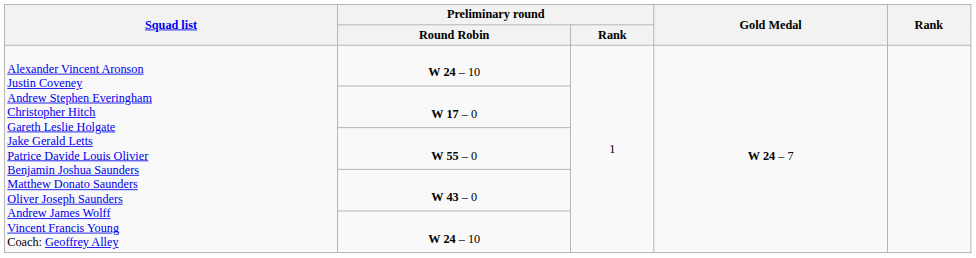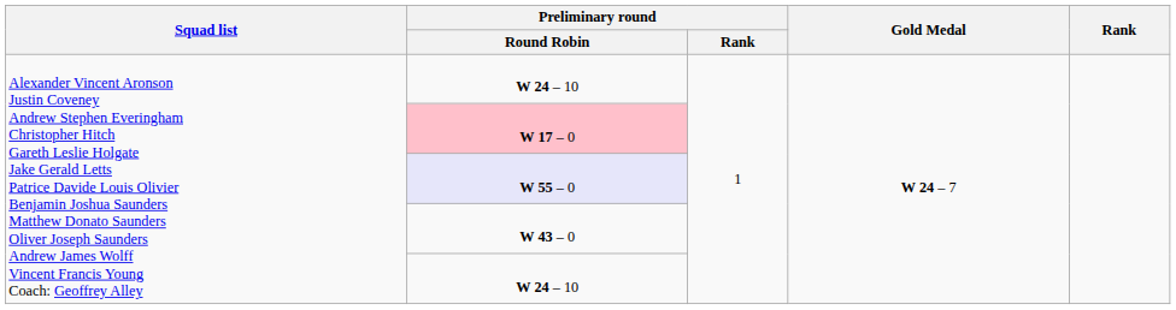W 17 – 0 | Preliminary round / Round Robin: no background -> pink background
W 55 – 0 | Preliminary round / Round Robin: no background -> lavender background
